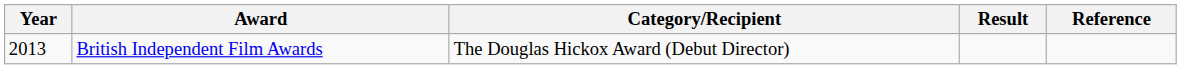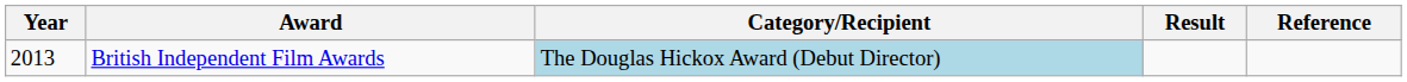British Independent Film Awards | Category/Recipient: no background -> lightblue background
